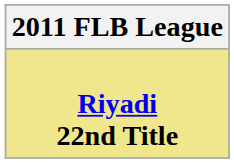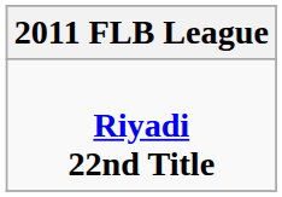row 2 | column 1: khaki background -> no background
